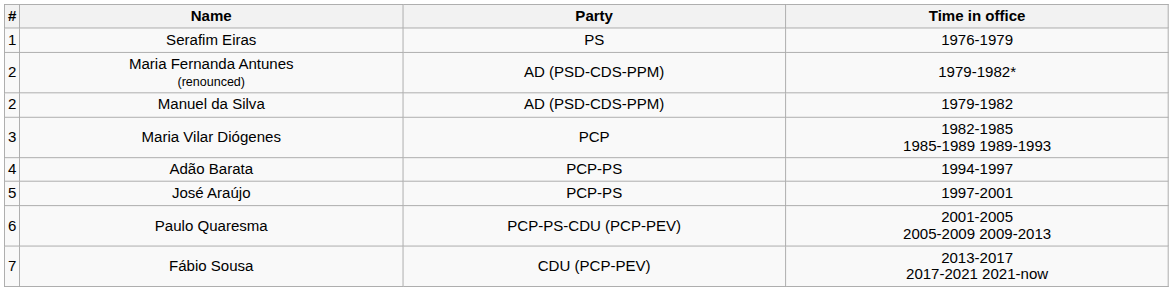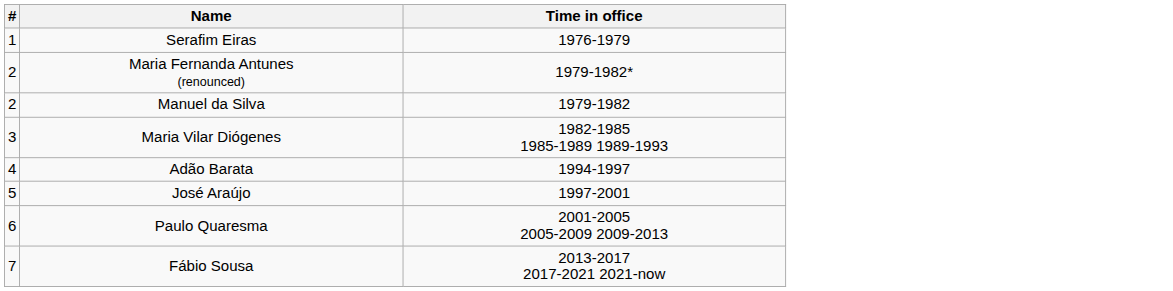- column: Party | PS | AD (PSD-CDS-PPM) | AD (PSD-CDS-PPM) | PCP | PCP-PS | PCP-PS | PCP-PS-CDU (PCP-PEV) | CDU (PCP-PEV)
